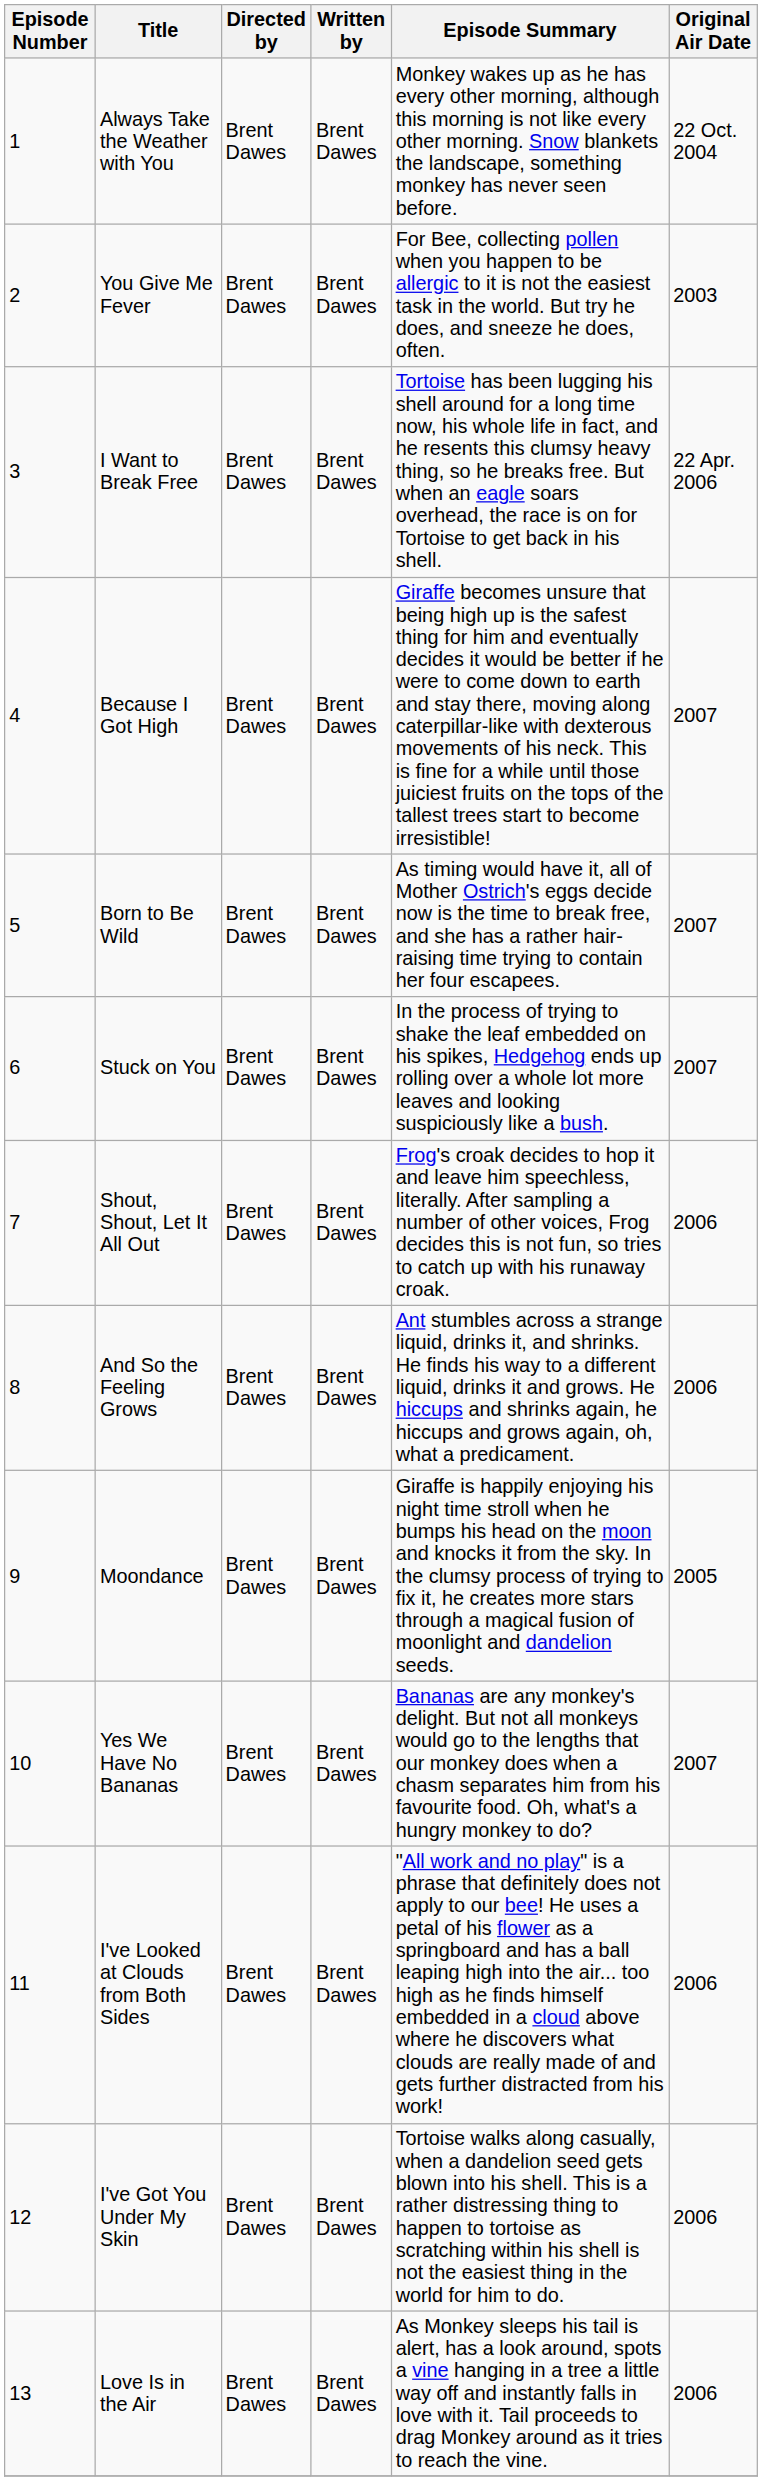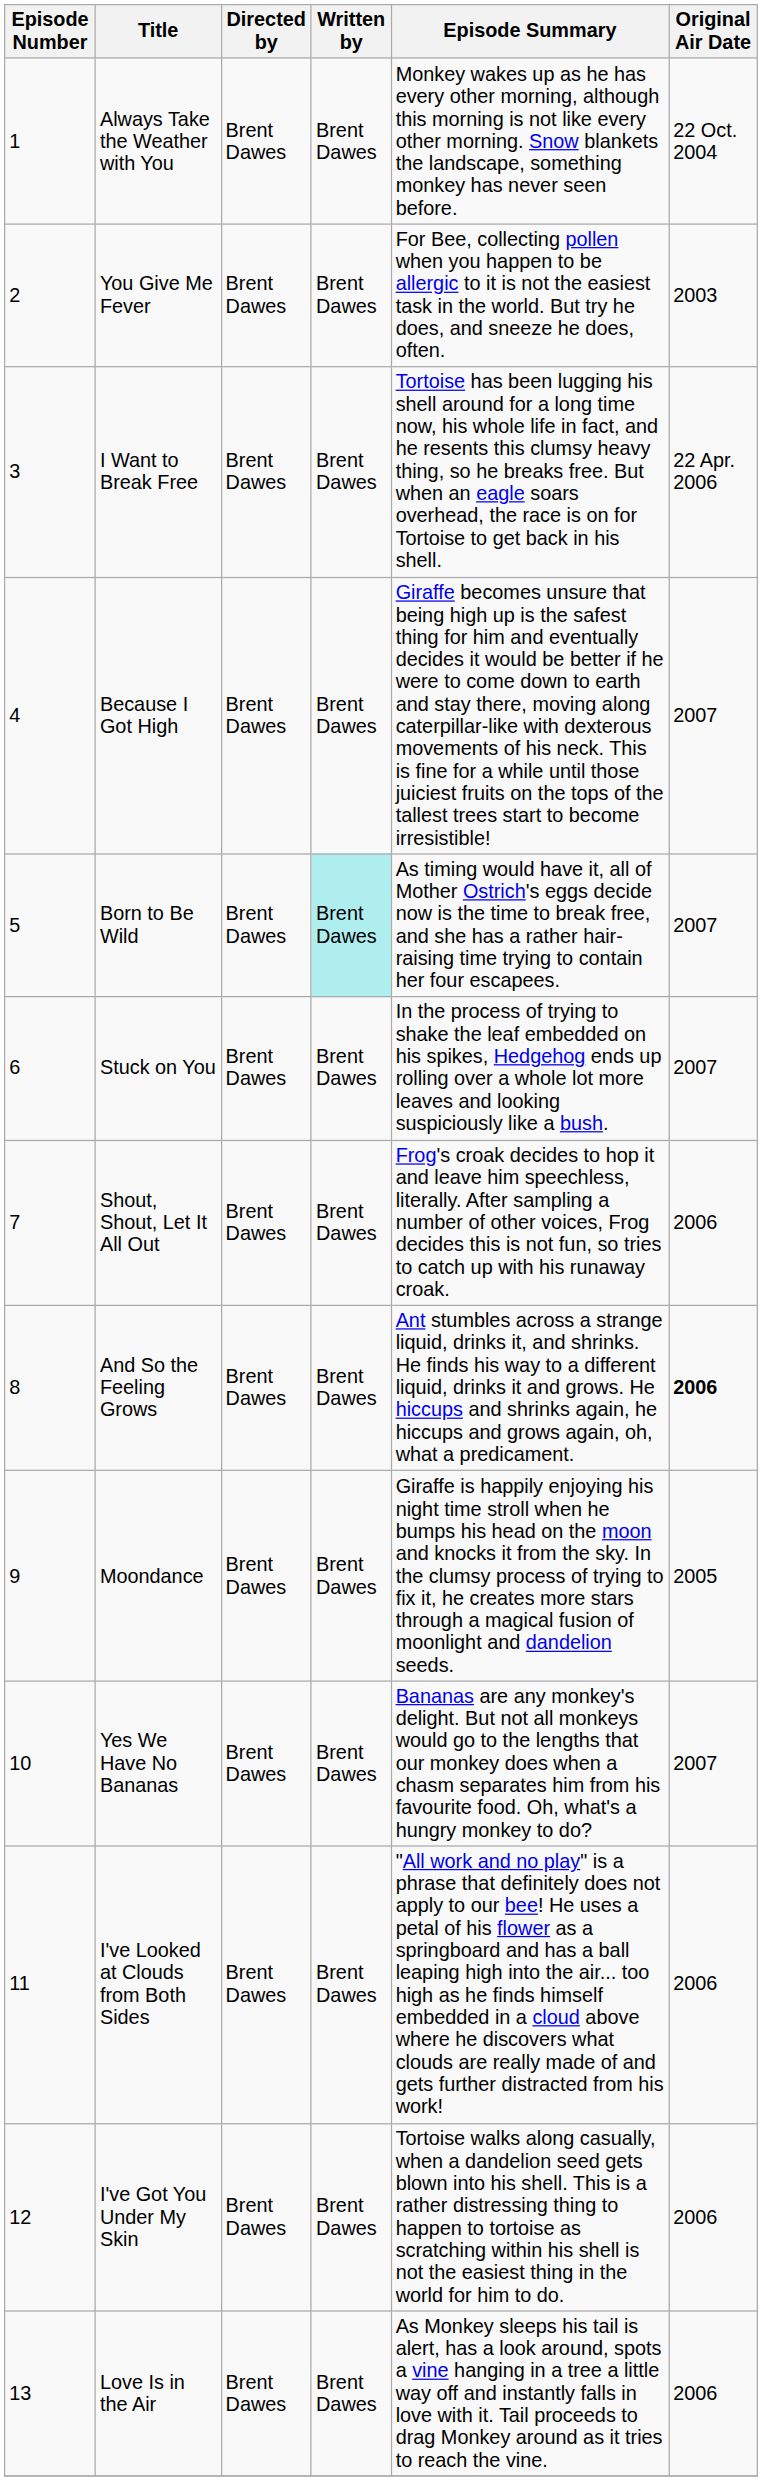Born to Be Wild | Written by: no background -> paleturquoise background
And So the Feeling Grows | Original Air Date: normal -> bold
